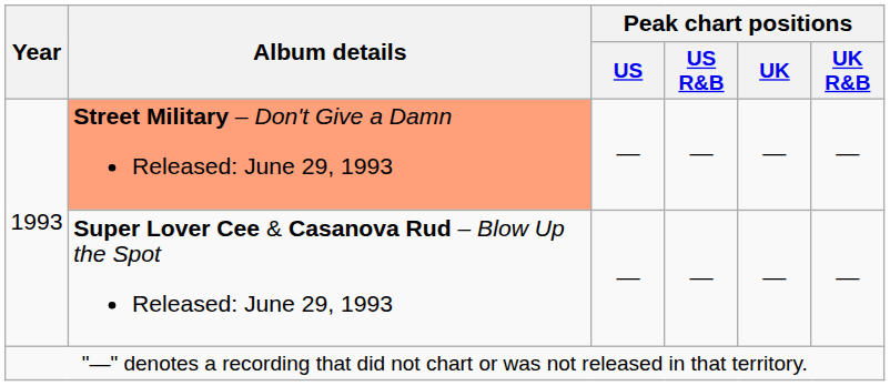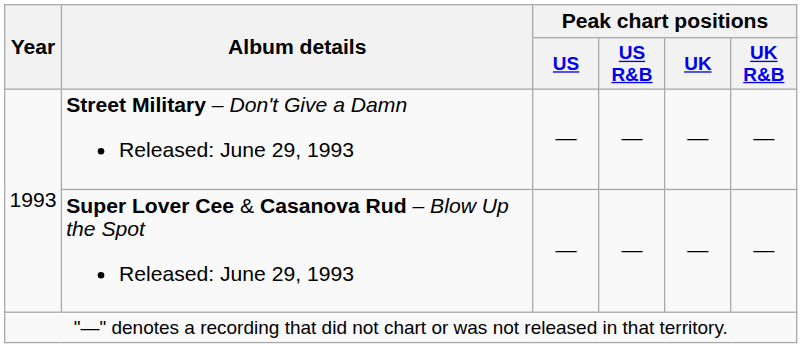Street Military – Don't Give a Damn Released: June 29, 1993 | Album details: lightsalmon background -> no background
